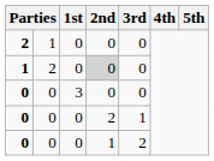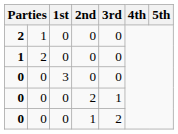row 3 | 2nd: lightgrey background -> no background
